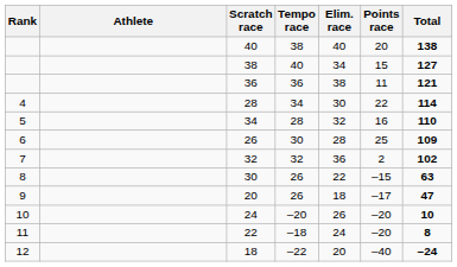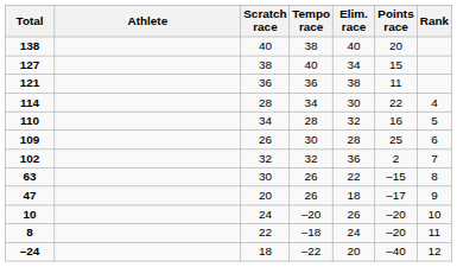columns swapped: Rank <-> Total
